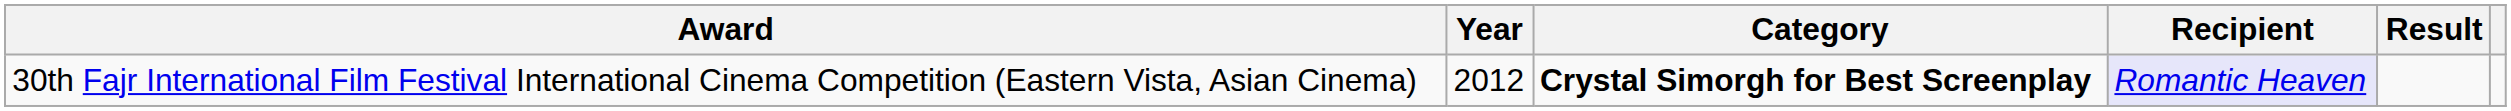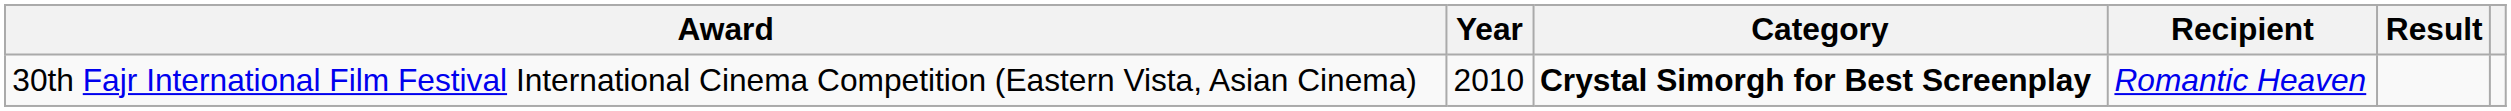row 2 | Year: 2012 -> 2010
row 2 | Recipient: lavender background -> no background
